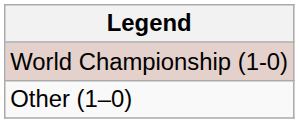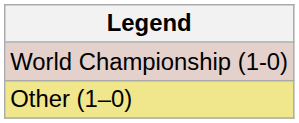row 3 | column 1: no background -> khaki background
